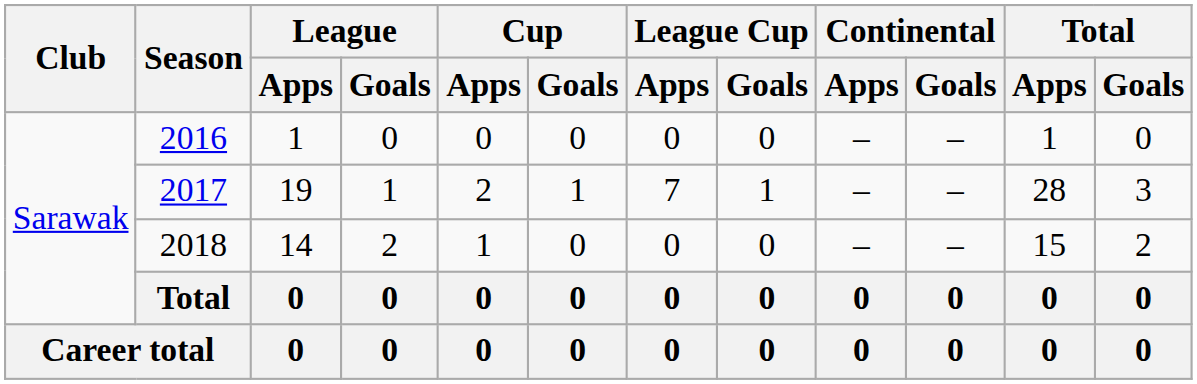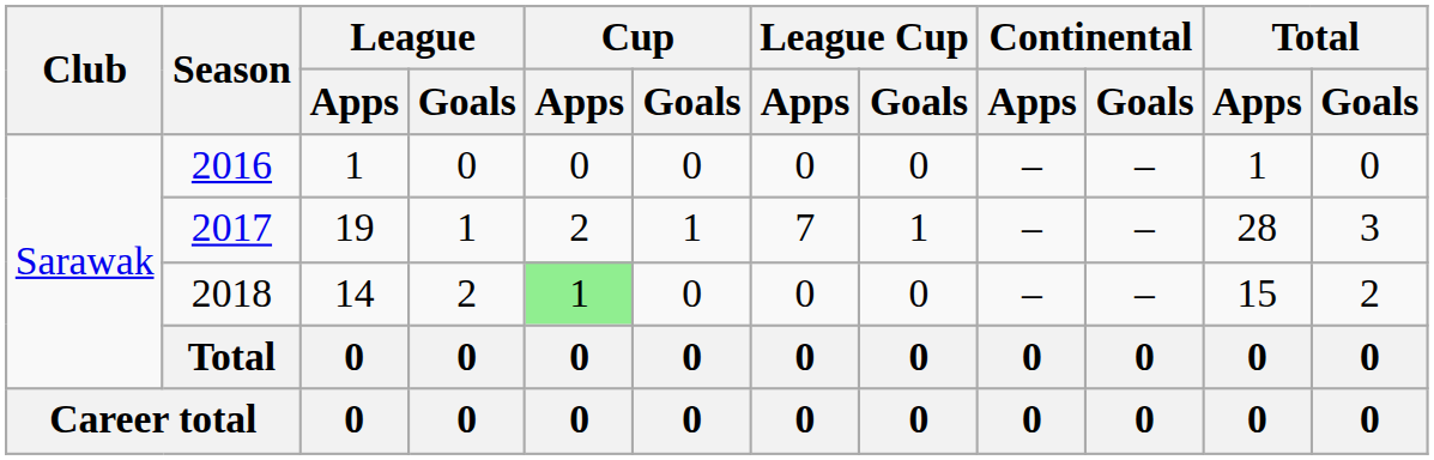2018 | Cup / Apps: no background -> lightgreen background
